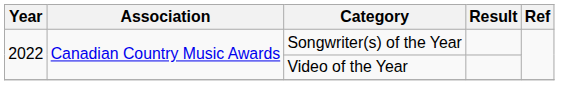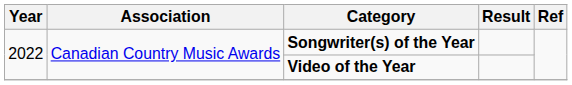Songwriter(s) of the Year | Category: normal -> bold
Video of the Year | Category: normal -> bold
